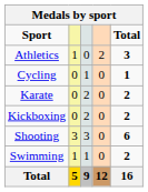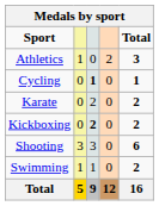Cycling | column 3: normal -> bold
Kickboxing | column 3: normal -> bold
